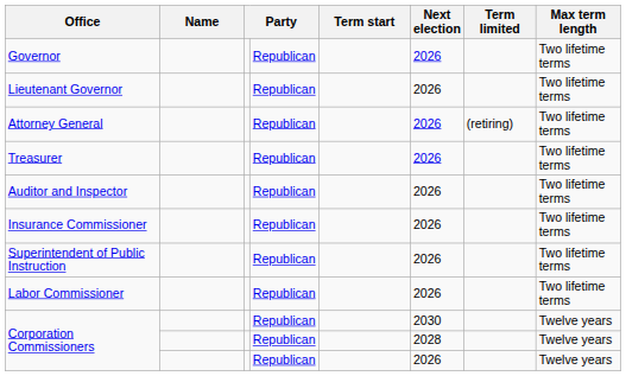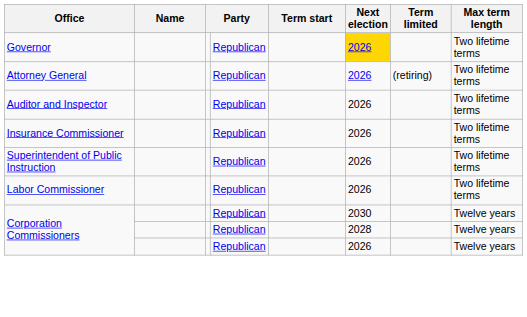Governor | Next election: no background -> gold background
- row: Lieutenant Governor | Republican | 2026 | Two lifetime terms
- row: Treasurer | Republican | 2026 | Two lifetime terms
